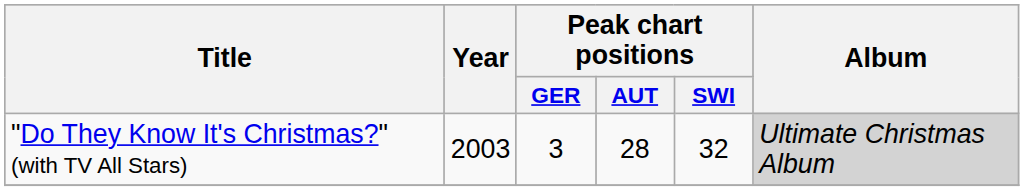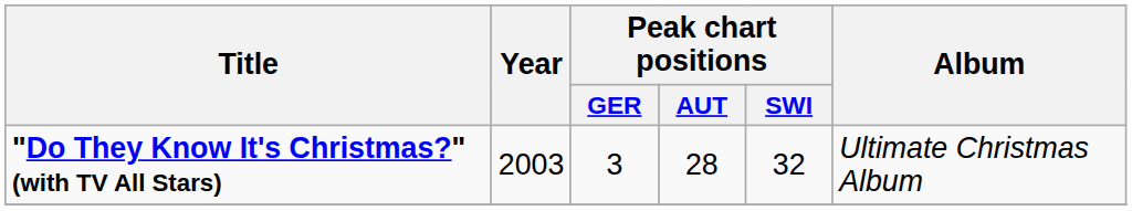row 3 | Title: normal -> bold
row 3 | Album: lightgrey background -> no background
